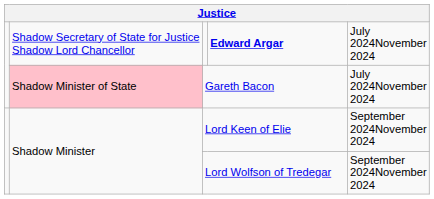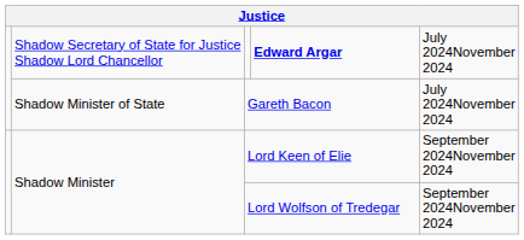Gareth Bacon | column 2: pink background -> no background
